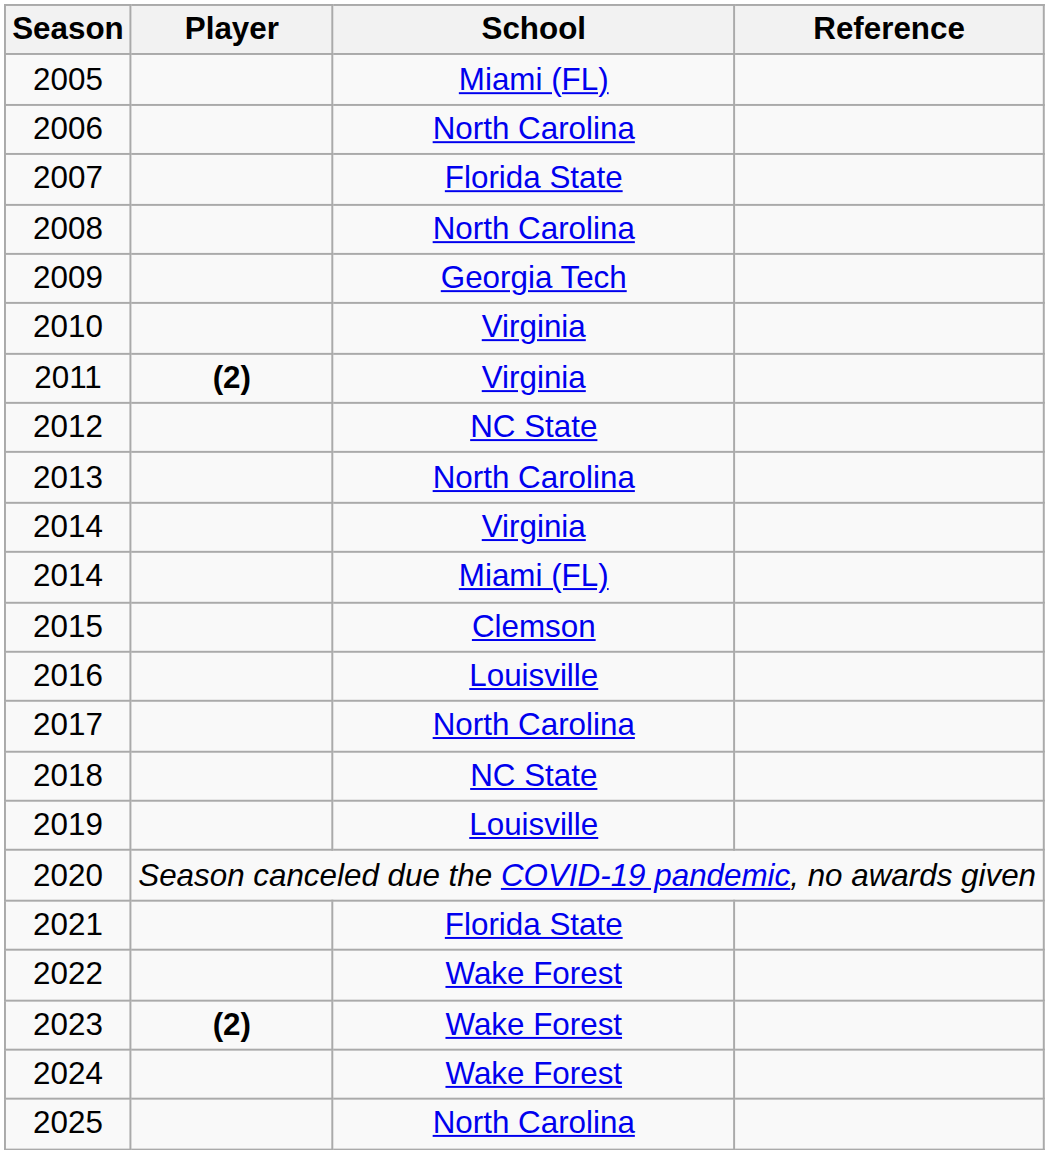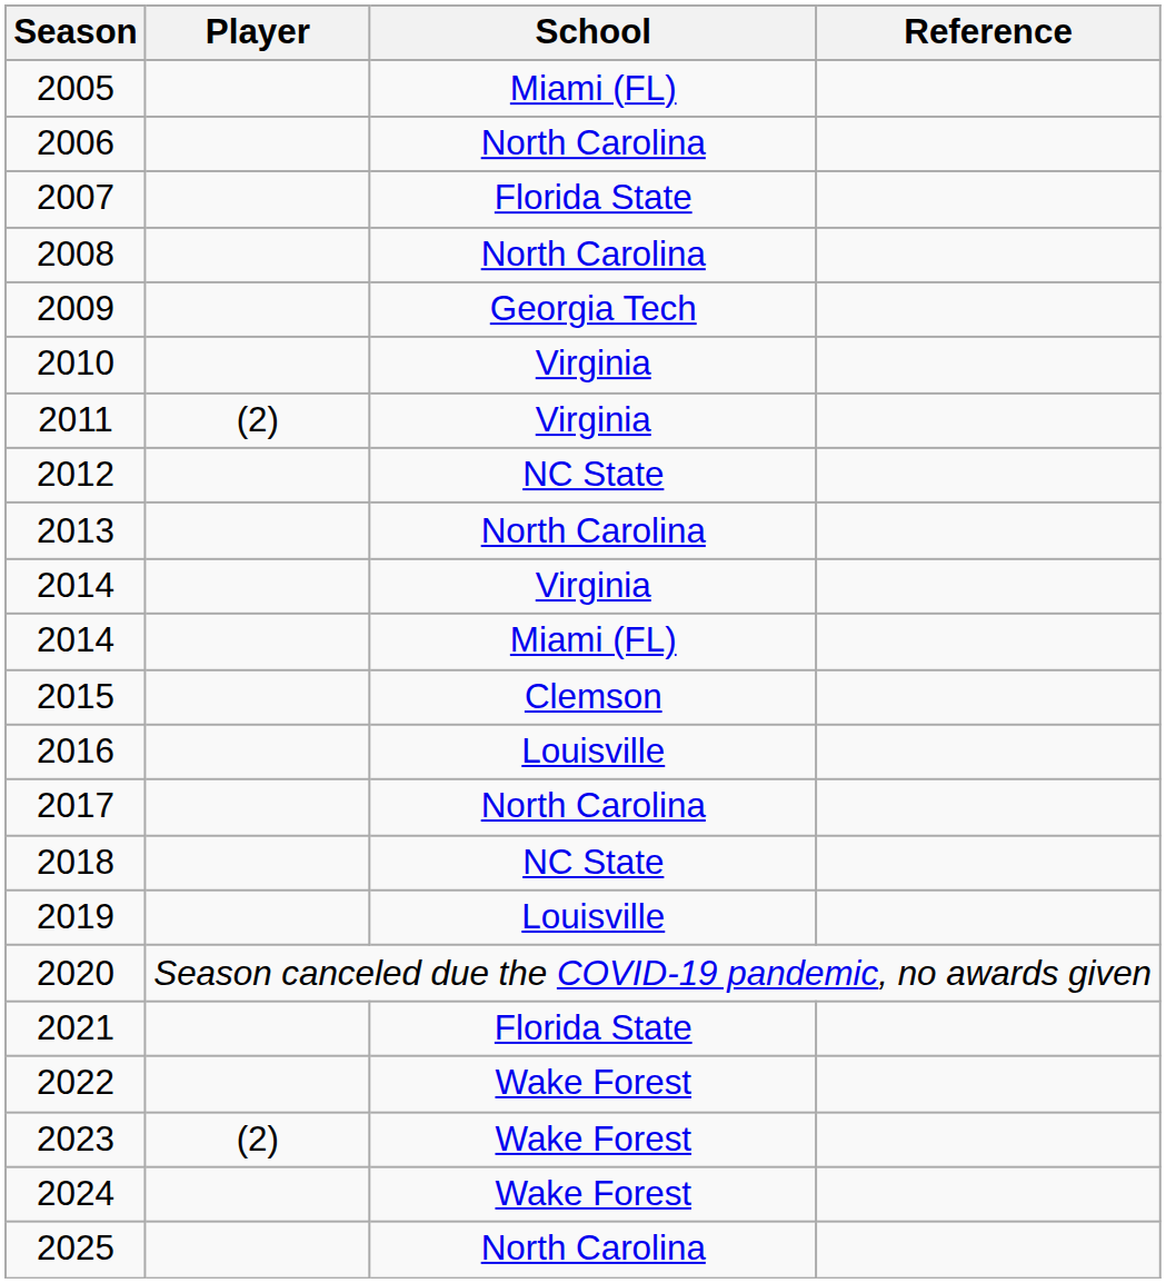2011 | Player: bold -> normal
2023 | Player: bold -> normal
